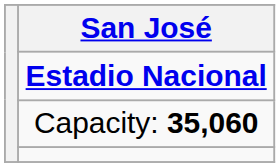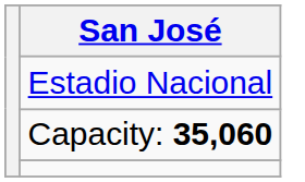Estadio Nacional | San José: bold -> normal
